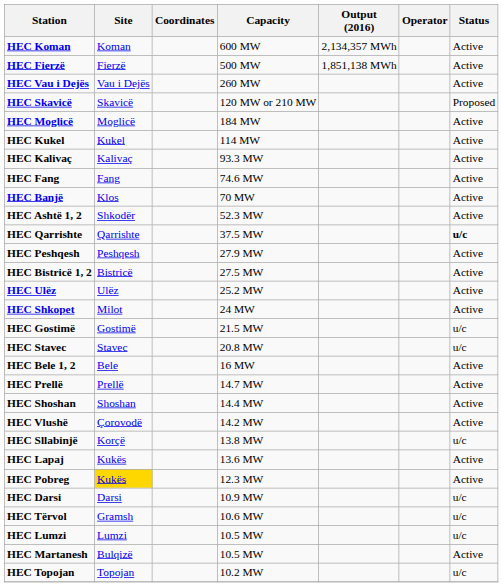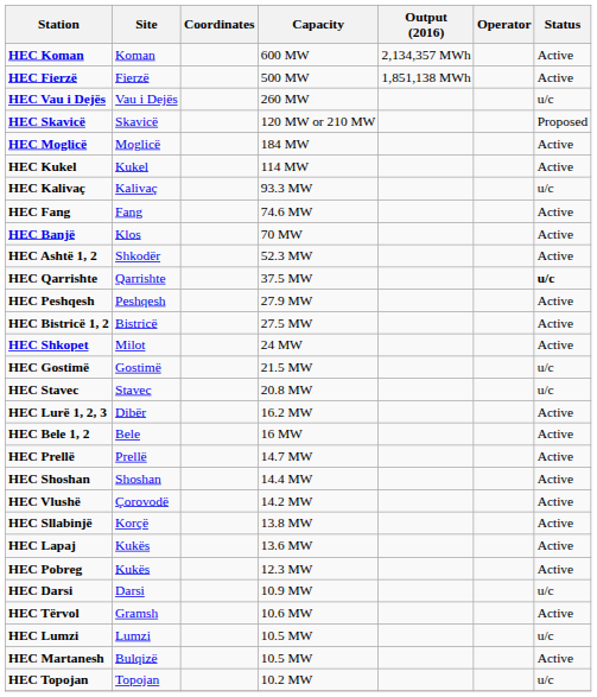HEC Vau i Dejës | Status: Active -> u/c
HEC Kalivaç | Status: Active -> u/c
- row: HEC Ulëz | Ulëz | 25.2 MW | Active
+ row: HEC Lurë 1, 2, 3 | Dibër | 16.2 MW | Active
HEC Sllabinjë | Status: u/c -> Active
HEC Pobreg | Site: gold background -> no background
HEC Tërvol | Status: u/c -> Active
